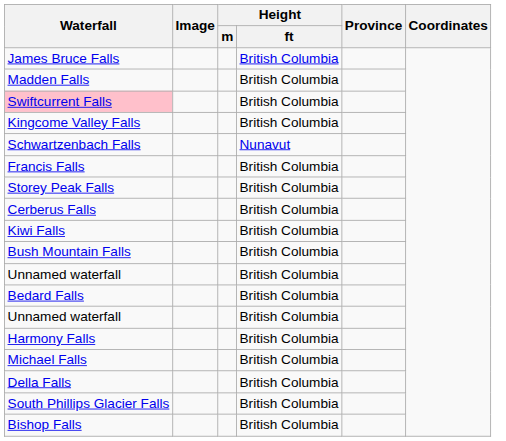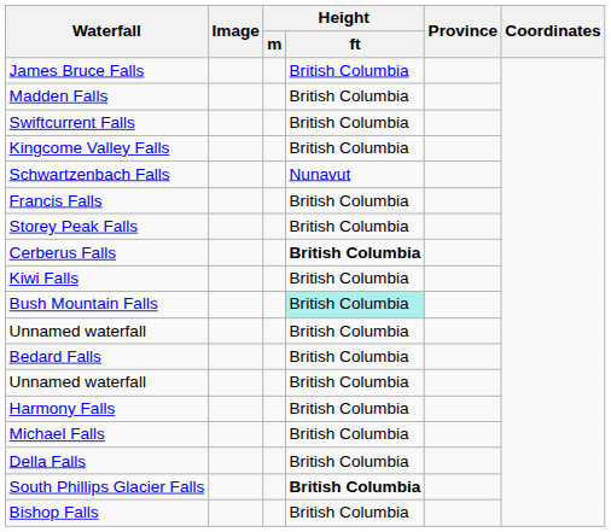Swiftcurrent Falls | Waterfall: pink background -> no background
Cerberus Falls | Height / ft: normal -> bold
Bush Mountain Falls | Height / ft: no background -> paleturquoise background
South Phillips Glacier Falls | Height / ft: normal -> bold
